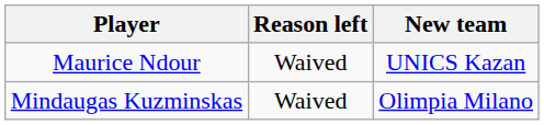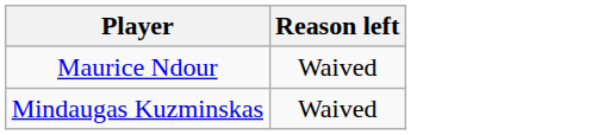- column: New team | UNICS Kazan | Olimpia Milano
